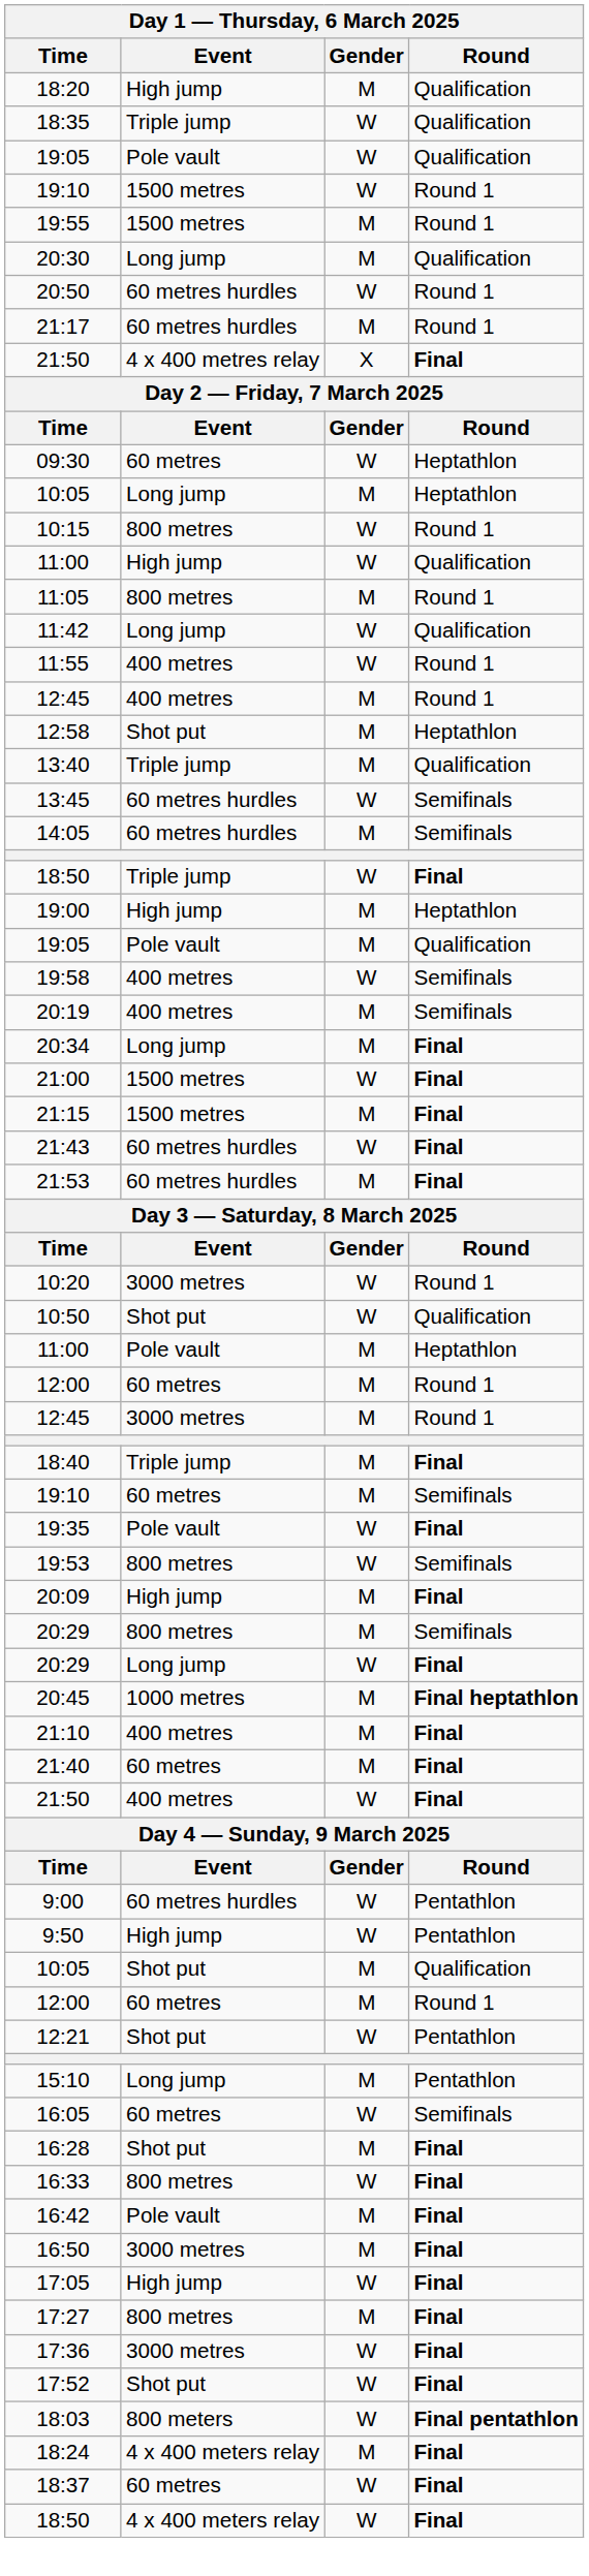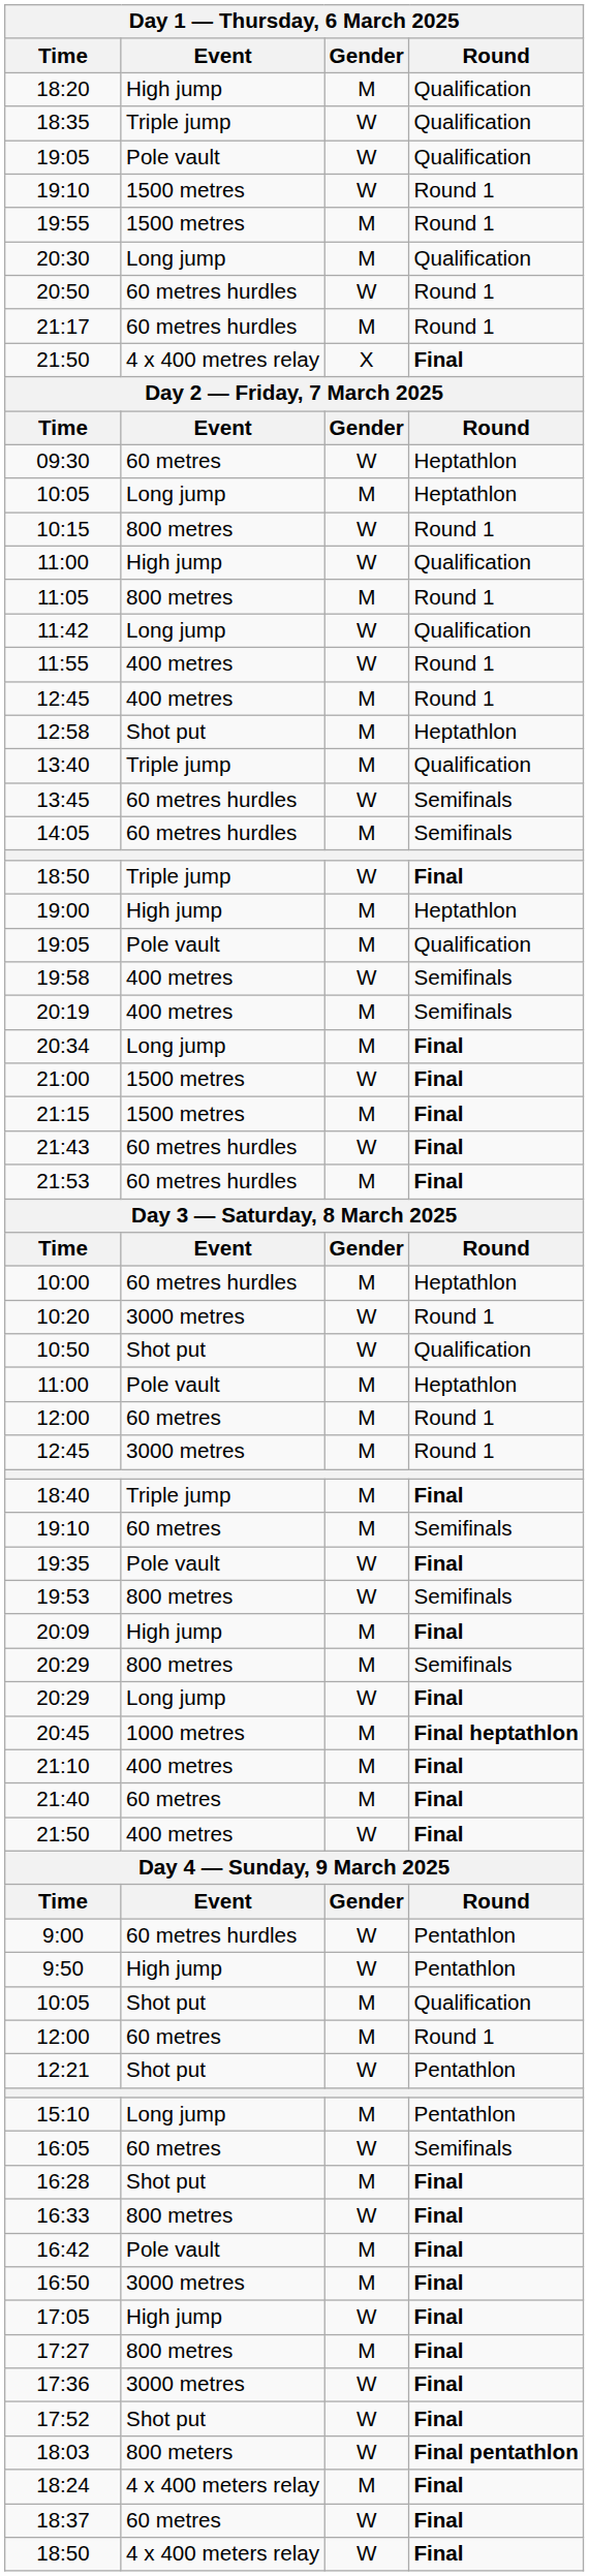+ row: 10:00 | 60 metres hurdles | M | Heptathlon
